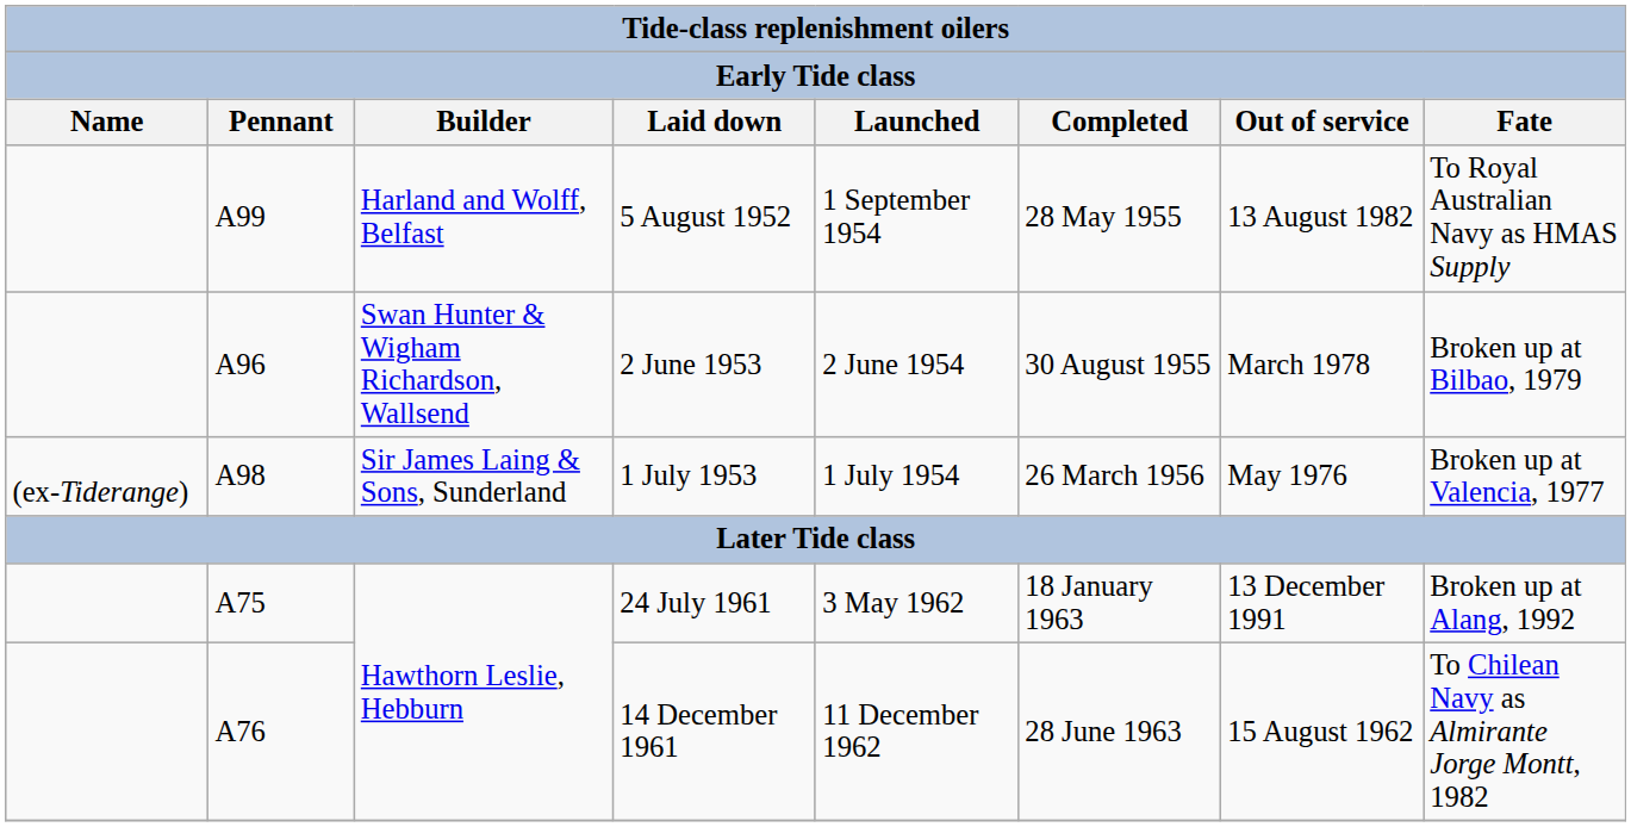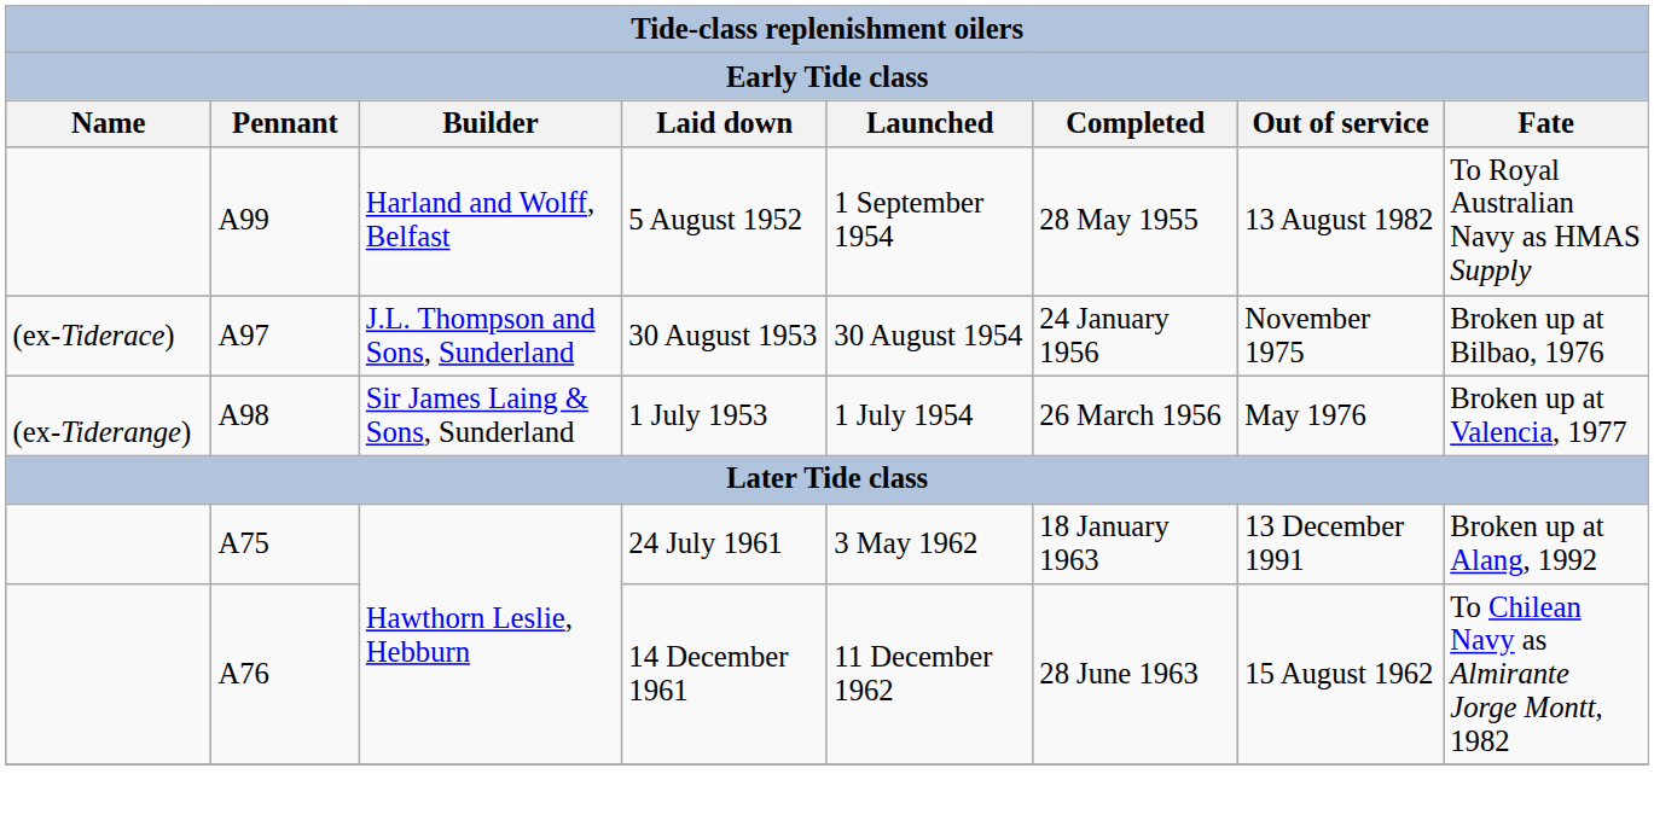- row: A96 | Swan Hunter & Wigham Richardson, Wallsend | 2 June 1953 | 2 June 1954 | 30 August 1955 | March 1978 | Broken up at Bilbao, 1979
+ row: (ex-Tiderace) | A97 | J.L. Thompson and Sons, Sunderland | 30 August 1953 | 30 August 1954 | 24 January 1956 | November 1975 | Broken up at Bilbao, 1976
